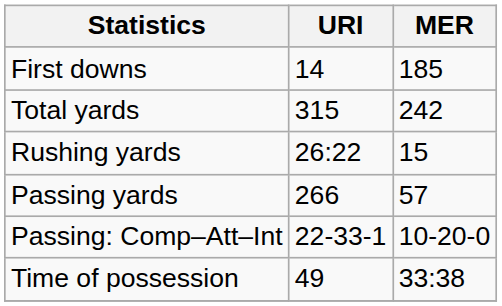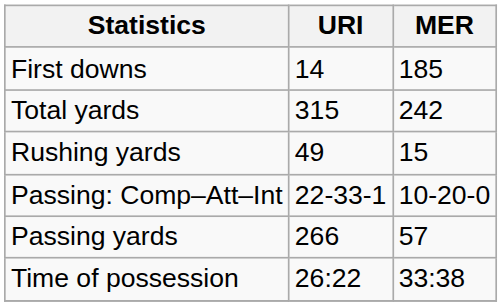Rushing yards | URI: 26:22 -> 49
rows swapped: Passing yards <-> Passing: Comp–Att–Int
Time of possession | URI: 49 -> 26:22
